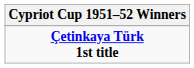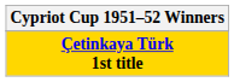row 2 | column 1: no background -> gold background
